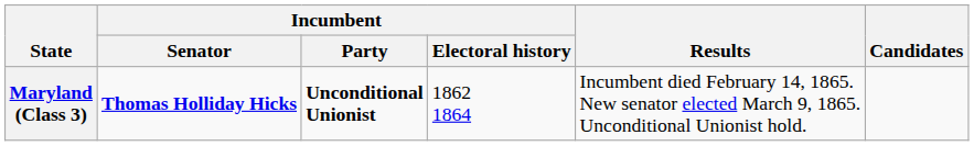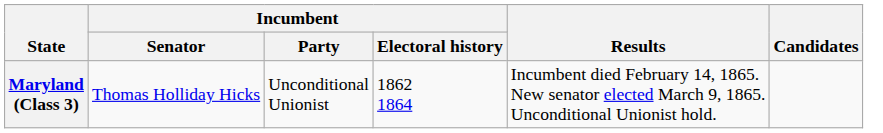Maryland (Class 3) | Incumbent / Senator: bold -> normal
Maryland (Class 3) | Incumbent / Party: bold -> normal
